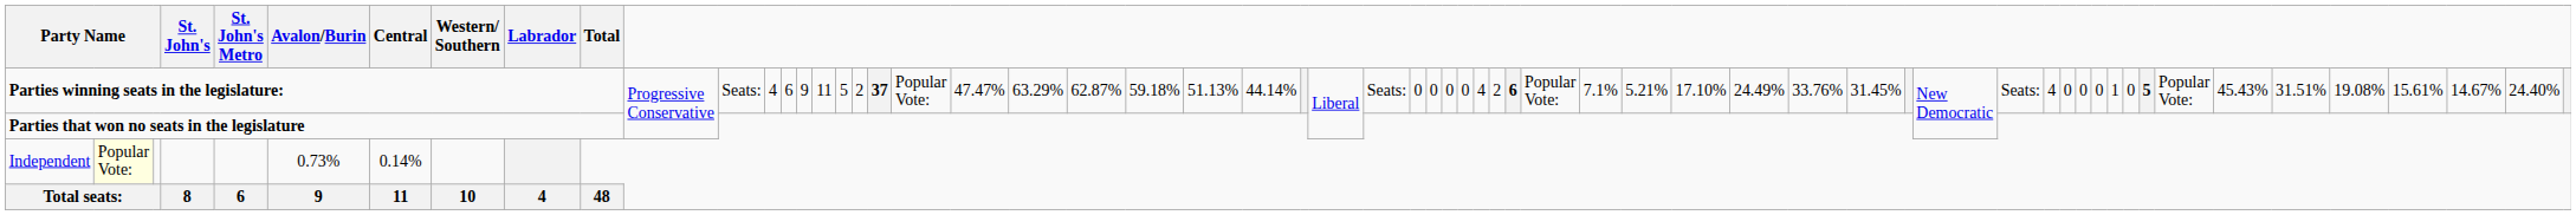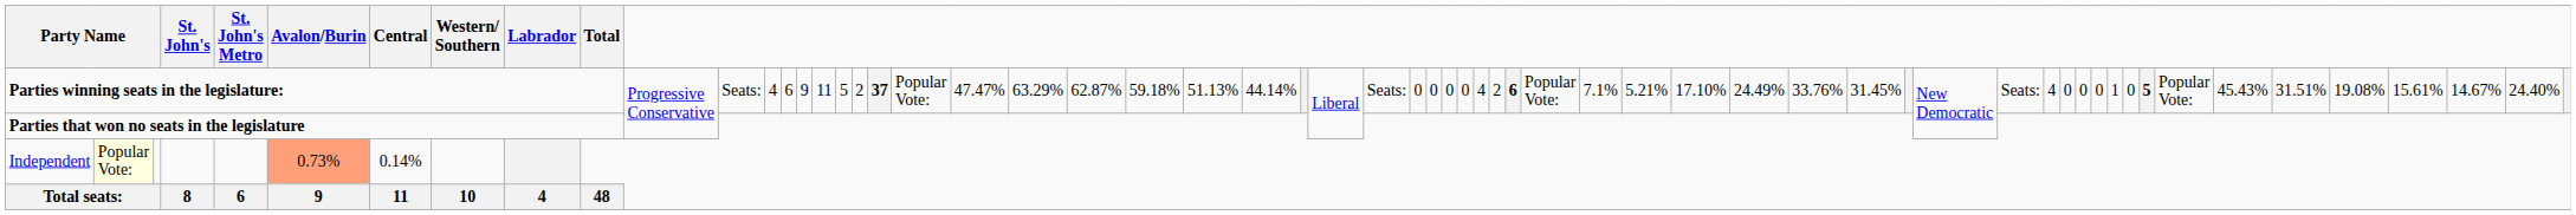Independent | Avalon/Burin: no background -> lightsalmon background
